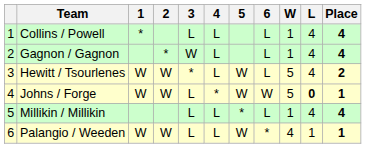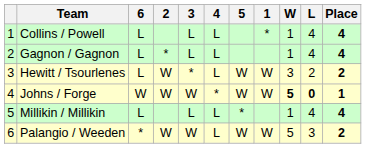columns swapped: 1 <-> 6
Gagnon / Gagnon | 3: W -> L
Hewitt / Tsourlenes | W: 5 -> 3
Hewitt / Tsourlenes | L: 4 -> 2
Johns / Forge | 3: L -> W
Johns / Forge | W: normal -> bold
Palangio / Weeden | 3: L -> W
Palangio / Weeden | W: 4 -> 5
Palangio / Weeden | L: 1 -> 3
Palangio / Weeden | Place: 1 -> 2
